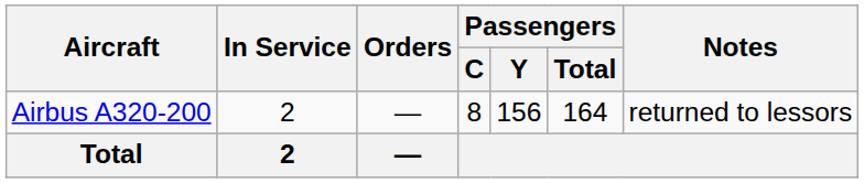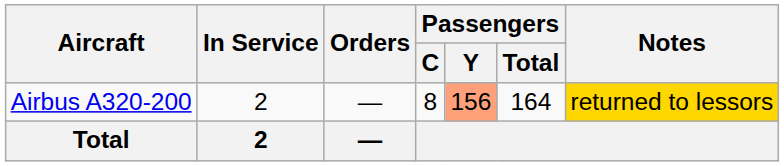Airbus A320-200 | Passengers / Y: no background -> lightsalmon background
Airbus A320-200 | Notes: no background -> gold background
